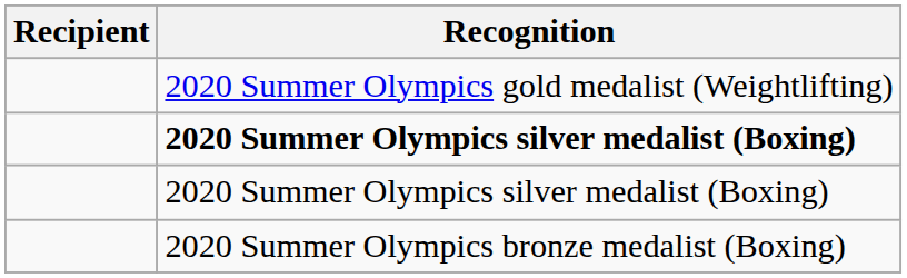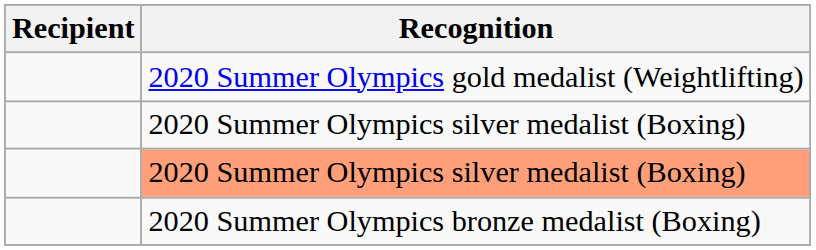row 3 | Recognition: bold -> normal
row 4 | Recognition: no background -> lightsalmon background
